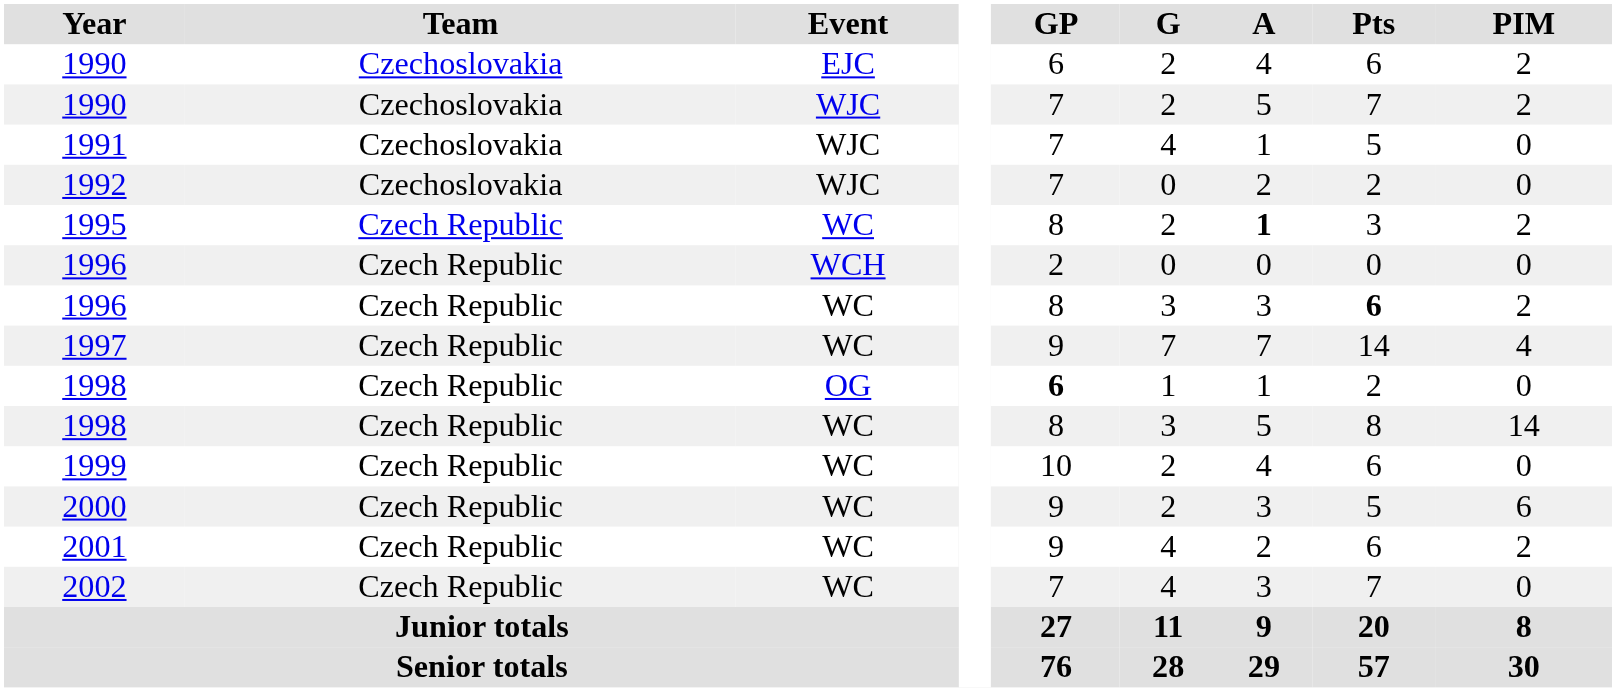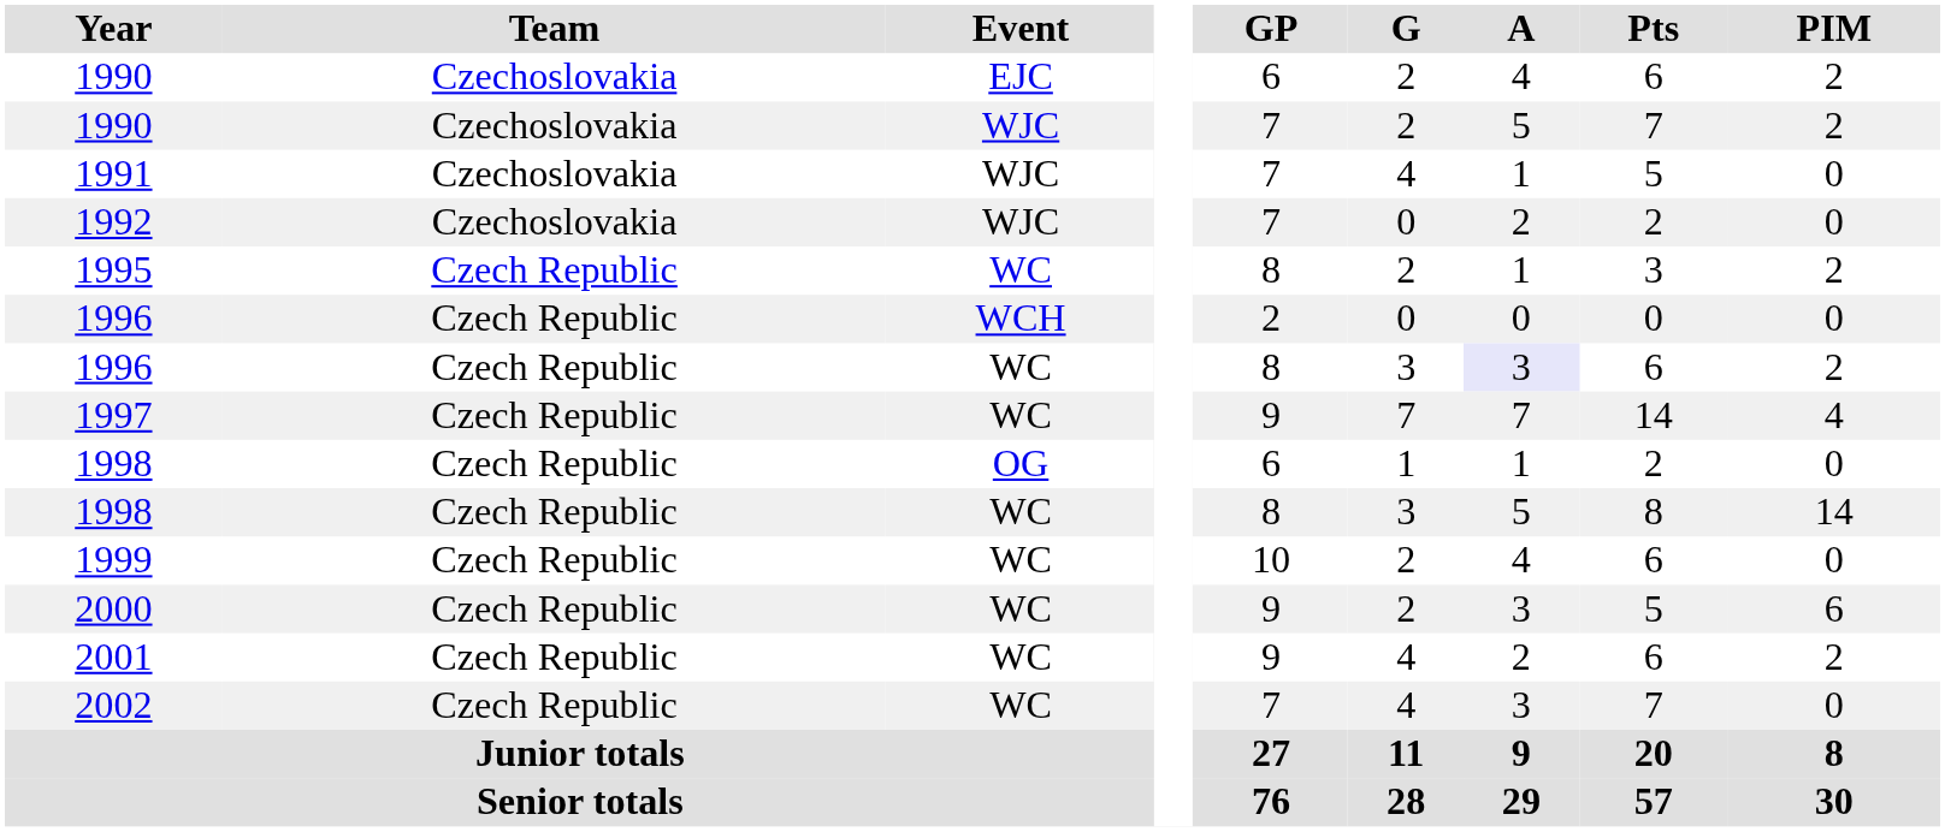1995 | A: bold -> normal
1996 / WC | A: no background -> lavender background
1996 / WC | Pts: bold -> normal
1998 / OG | GP: bold -> normal
